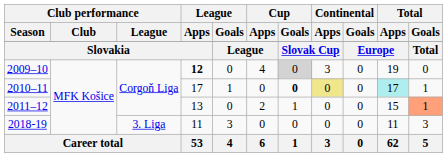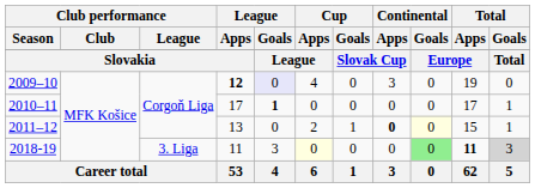2009–10 | League / Goals: no background -> lavender background
2009–10 | Cup / Goals: lightgrey background -> no background
2010–11 | League / Goals: normal -> bold
2010–11 | Cup / Goals: bold -> normal
2010–11 | Continental / Apps: khaki background -> no background
2010–11 | Total / Apps: paleturquoise background -> no background
2011–12 | Continental / Apps: normal -> bold
2011–12 | Continental / Goals: no background -> lightyellow background
2011–12 | Total / Goals: lightsalmon background -> no background
2018-19 | Cup / Apps: no background -> lightyellow background
2018-19 | Continental / Goals: no background -> lightgreen background
2018-19 | Total / Apps: normal -> bold
2018-19 | Total / Goals: no background -> lightgrey background
